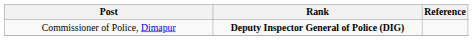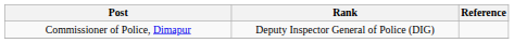Commissioner of Police, Dimapur | Rank: bold -> normal
